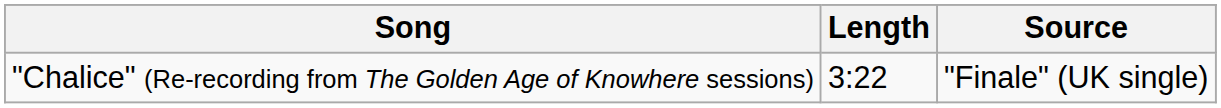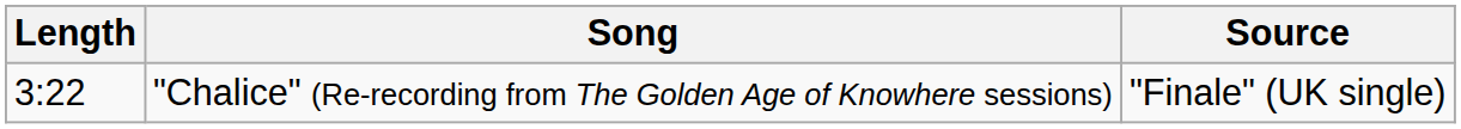columns swapped: Song <-> Length
